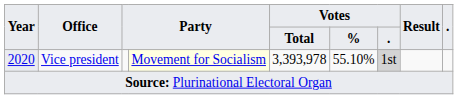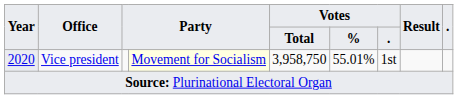2020 | Votes / Total: 3,393,978 -> 3,958,750
2020 | Votes / %: 55.10% -> 55.01%
2020 | Votes / .: lightgrey background -> no background
